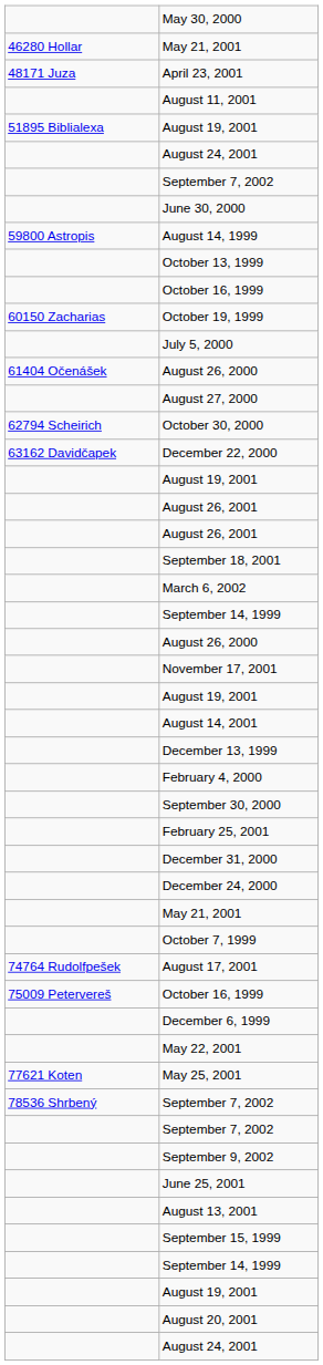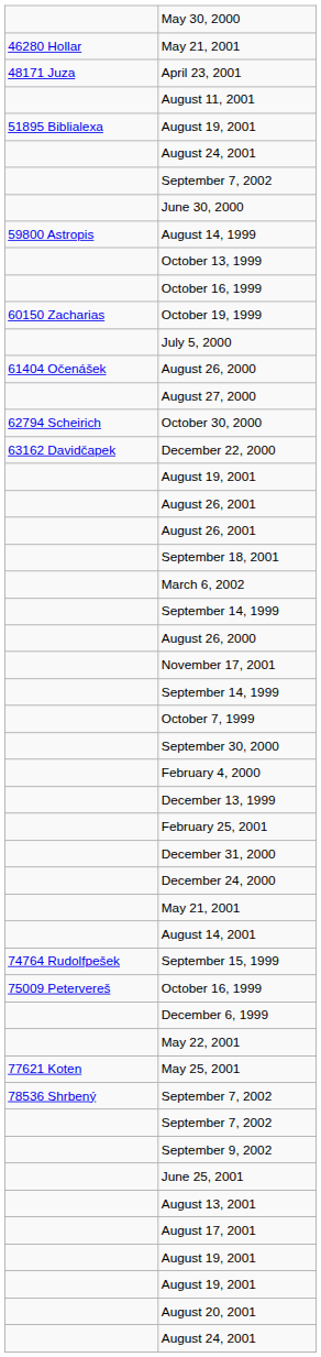row 26 | column 2: August 19, 2001 -> September 14, 1999
row 27 | column 2: August 14, 2001 -> October 7, 1999
row 28 | column 2: December 13, 1999 -> September 30, 2000
row 30 | column 2: September 30, 2000 -> December 13, 1999
row 35 | column 2: October 7, 1999 -> August 14, 2001
row 36 | column 2: August 17, 2001 -> September 15, 1999
row 46 | column 2: September 15, 1999 -> August 17, 2001
row 47 | column 2: September 14, 1999 -> August 19, 2001
